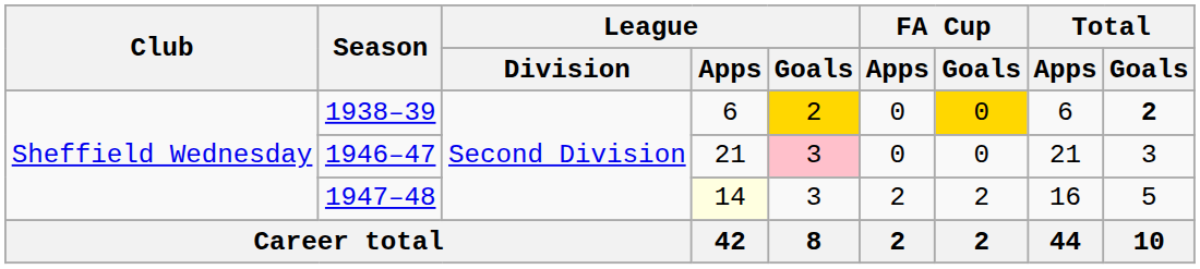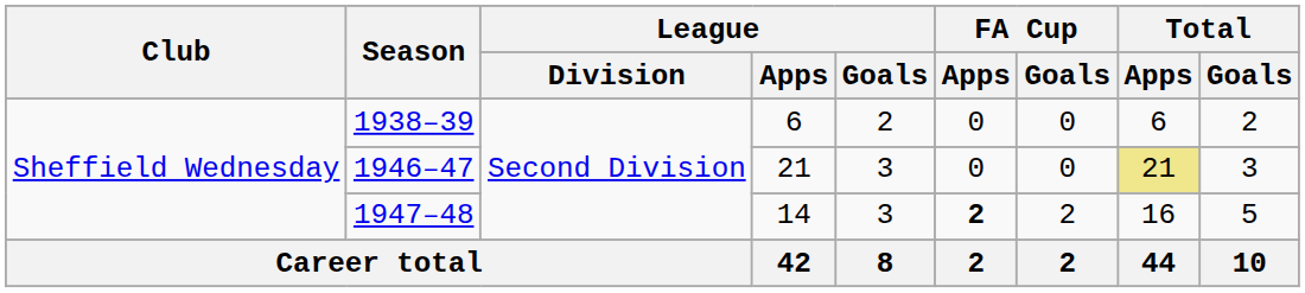1938–39 | League / Goals: gold background -> no background
1938–39 | FA Cup / Goals: gold background -> no background
1938–39 | Total / Goals: bold -> normal
1946–47 | League / Goals: pink background -> no background
1946–47 | Total / Apps: no background -> khaki background
1947–48 | League / Apps: lightyellow background -> no background
1947–48 | FA Cup / Apps: normal -> bold
